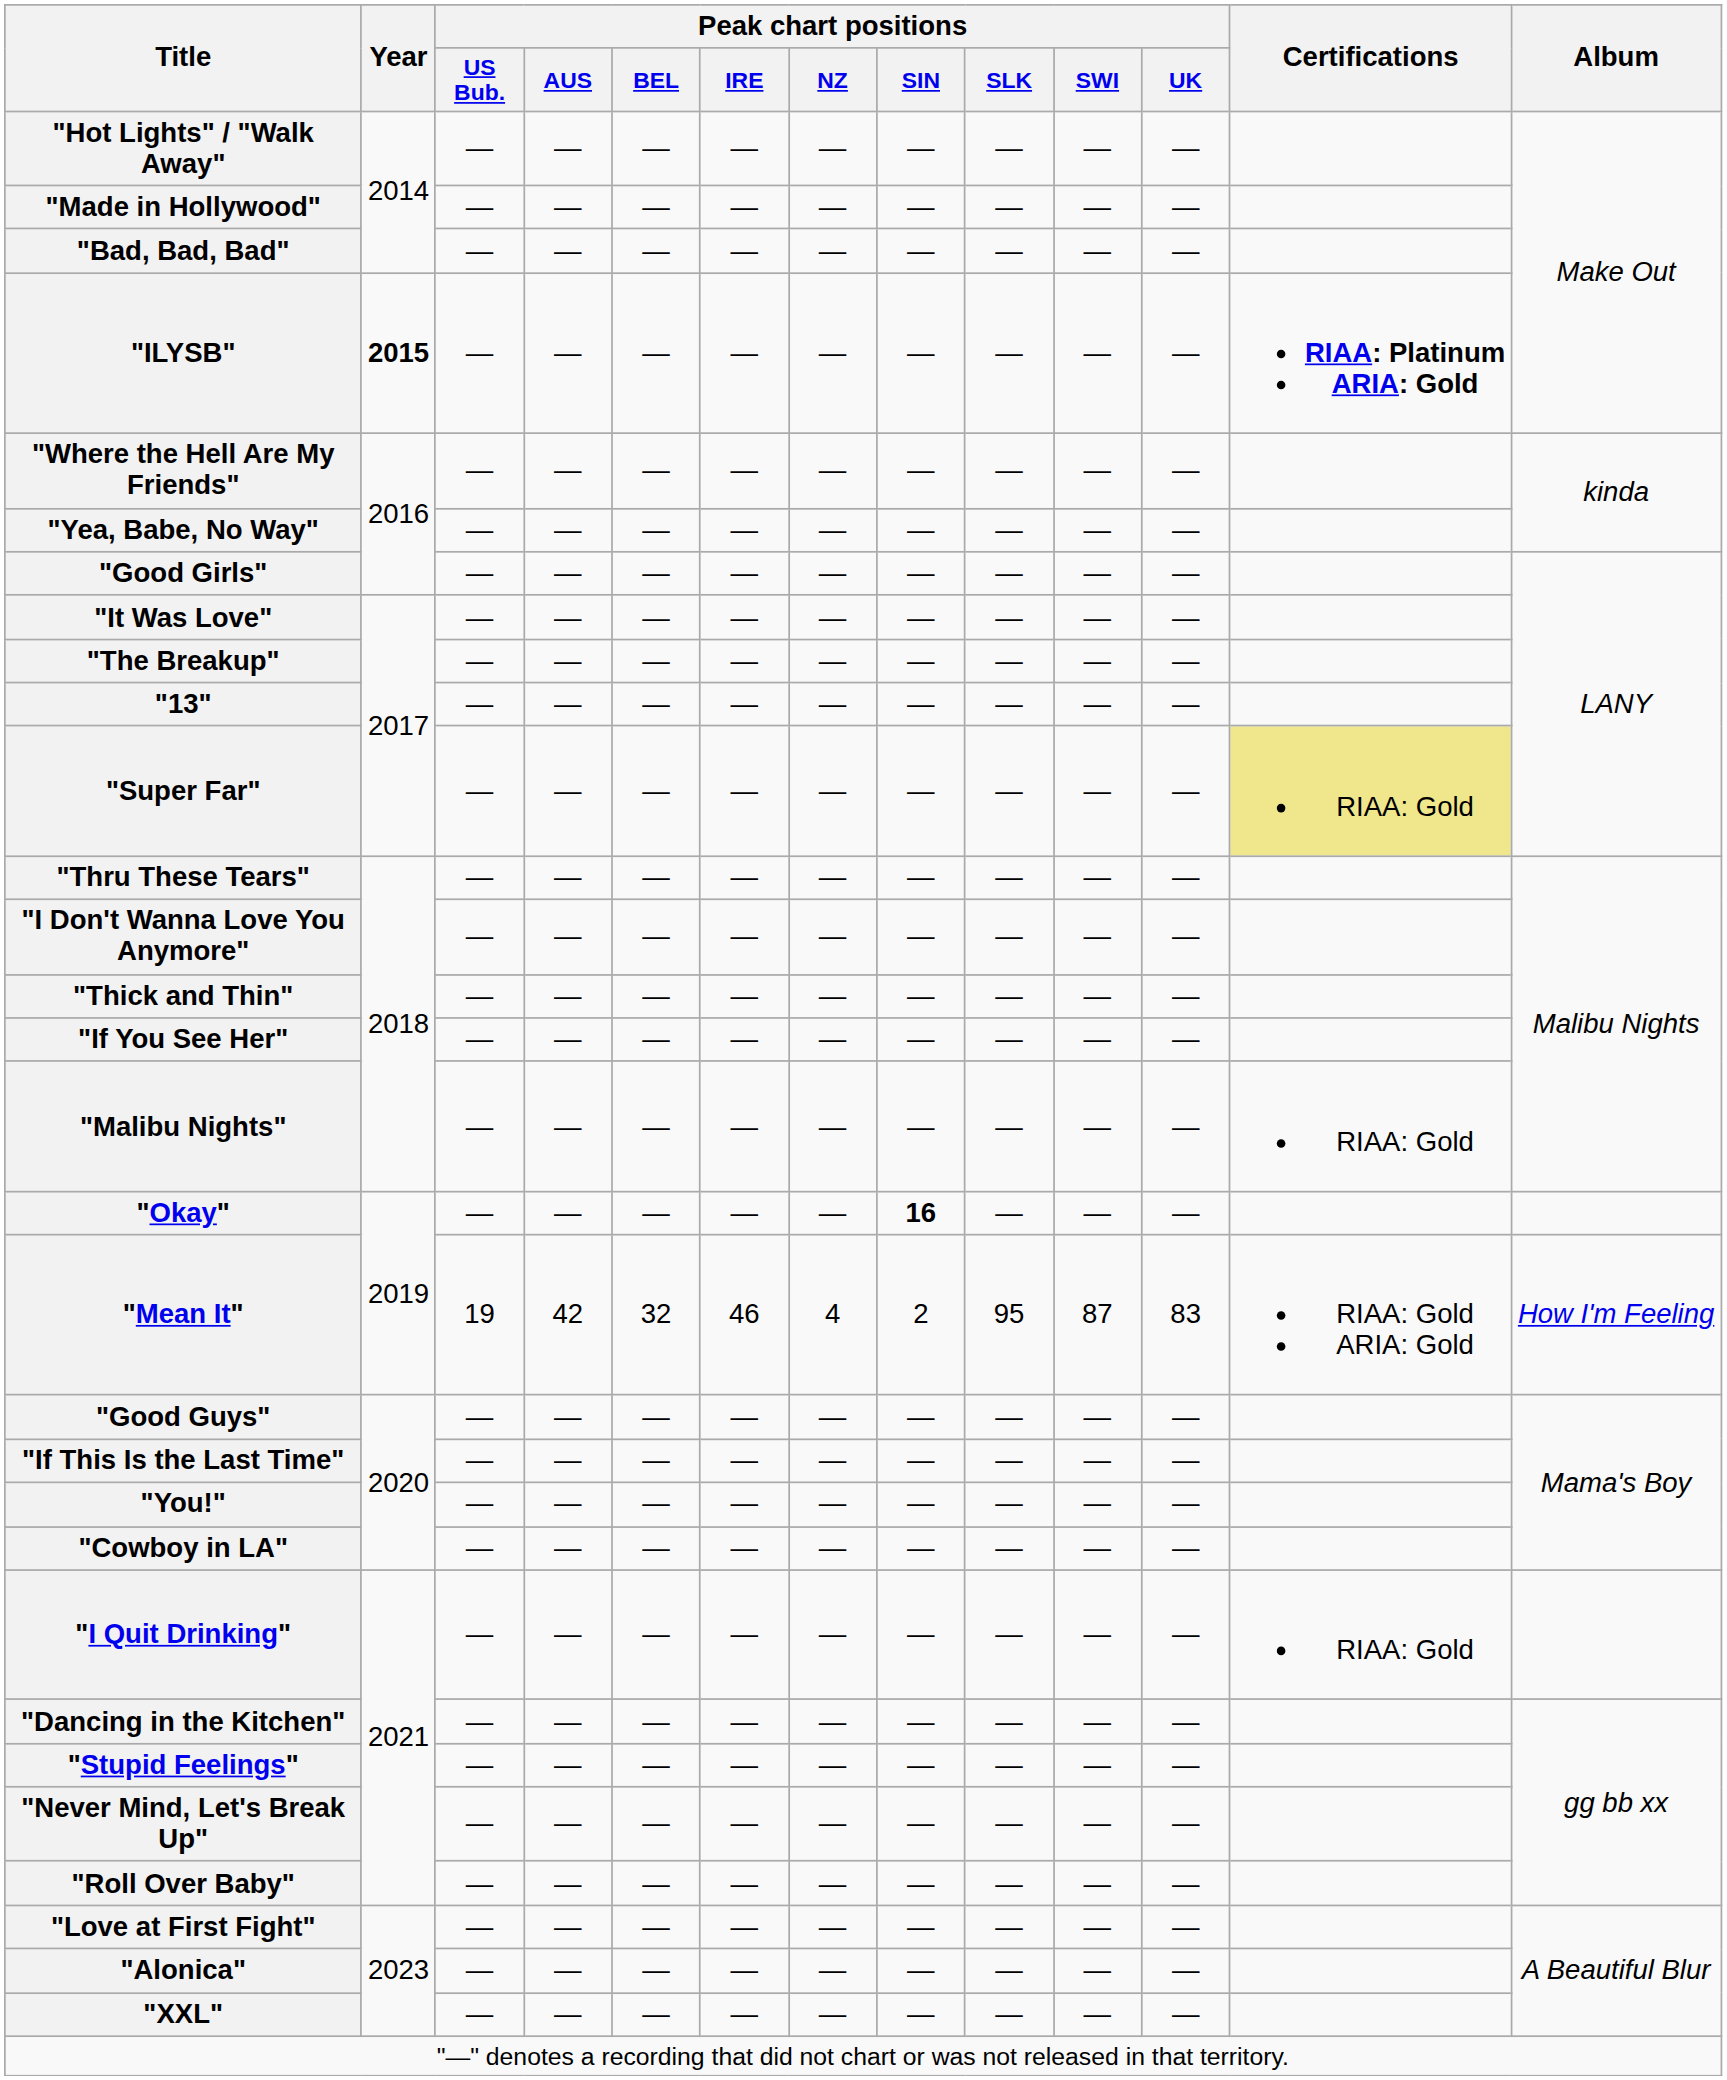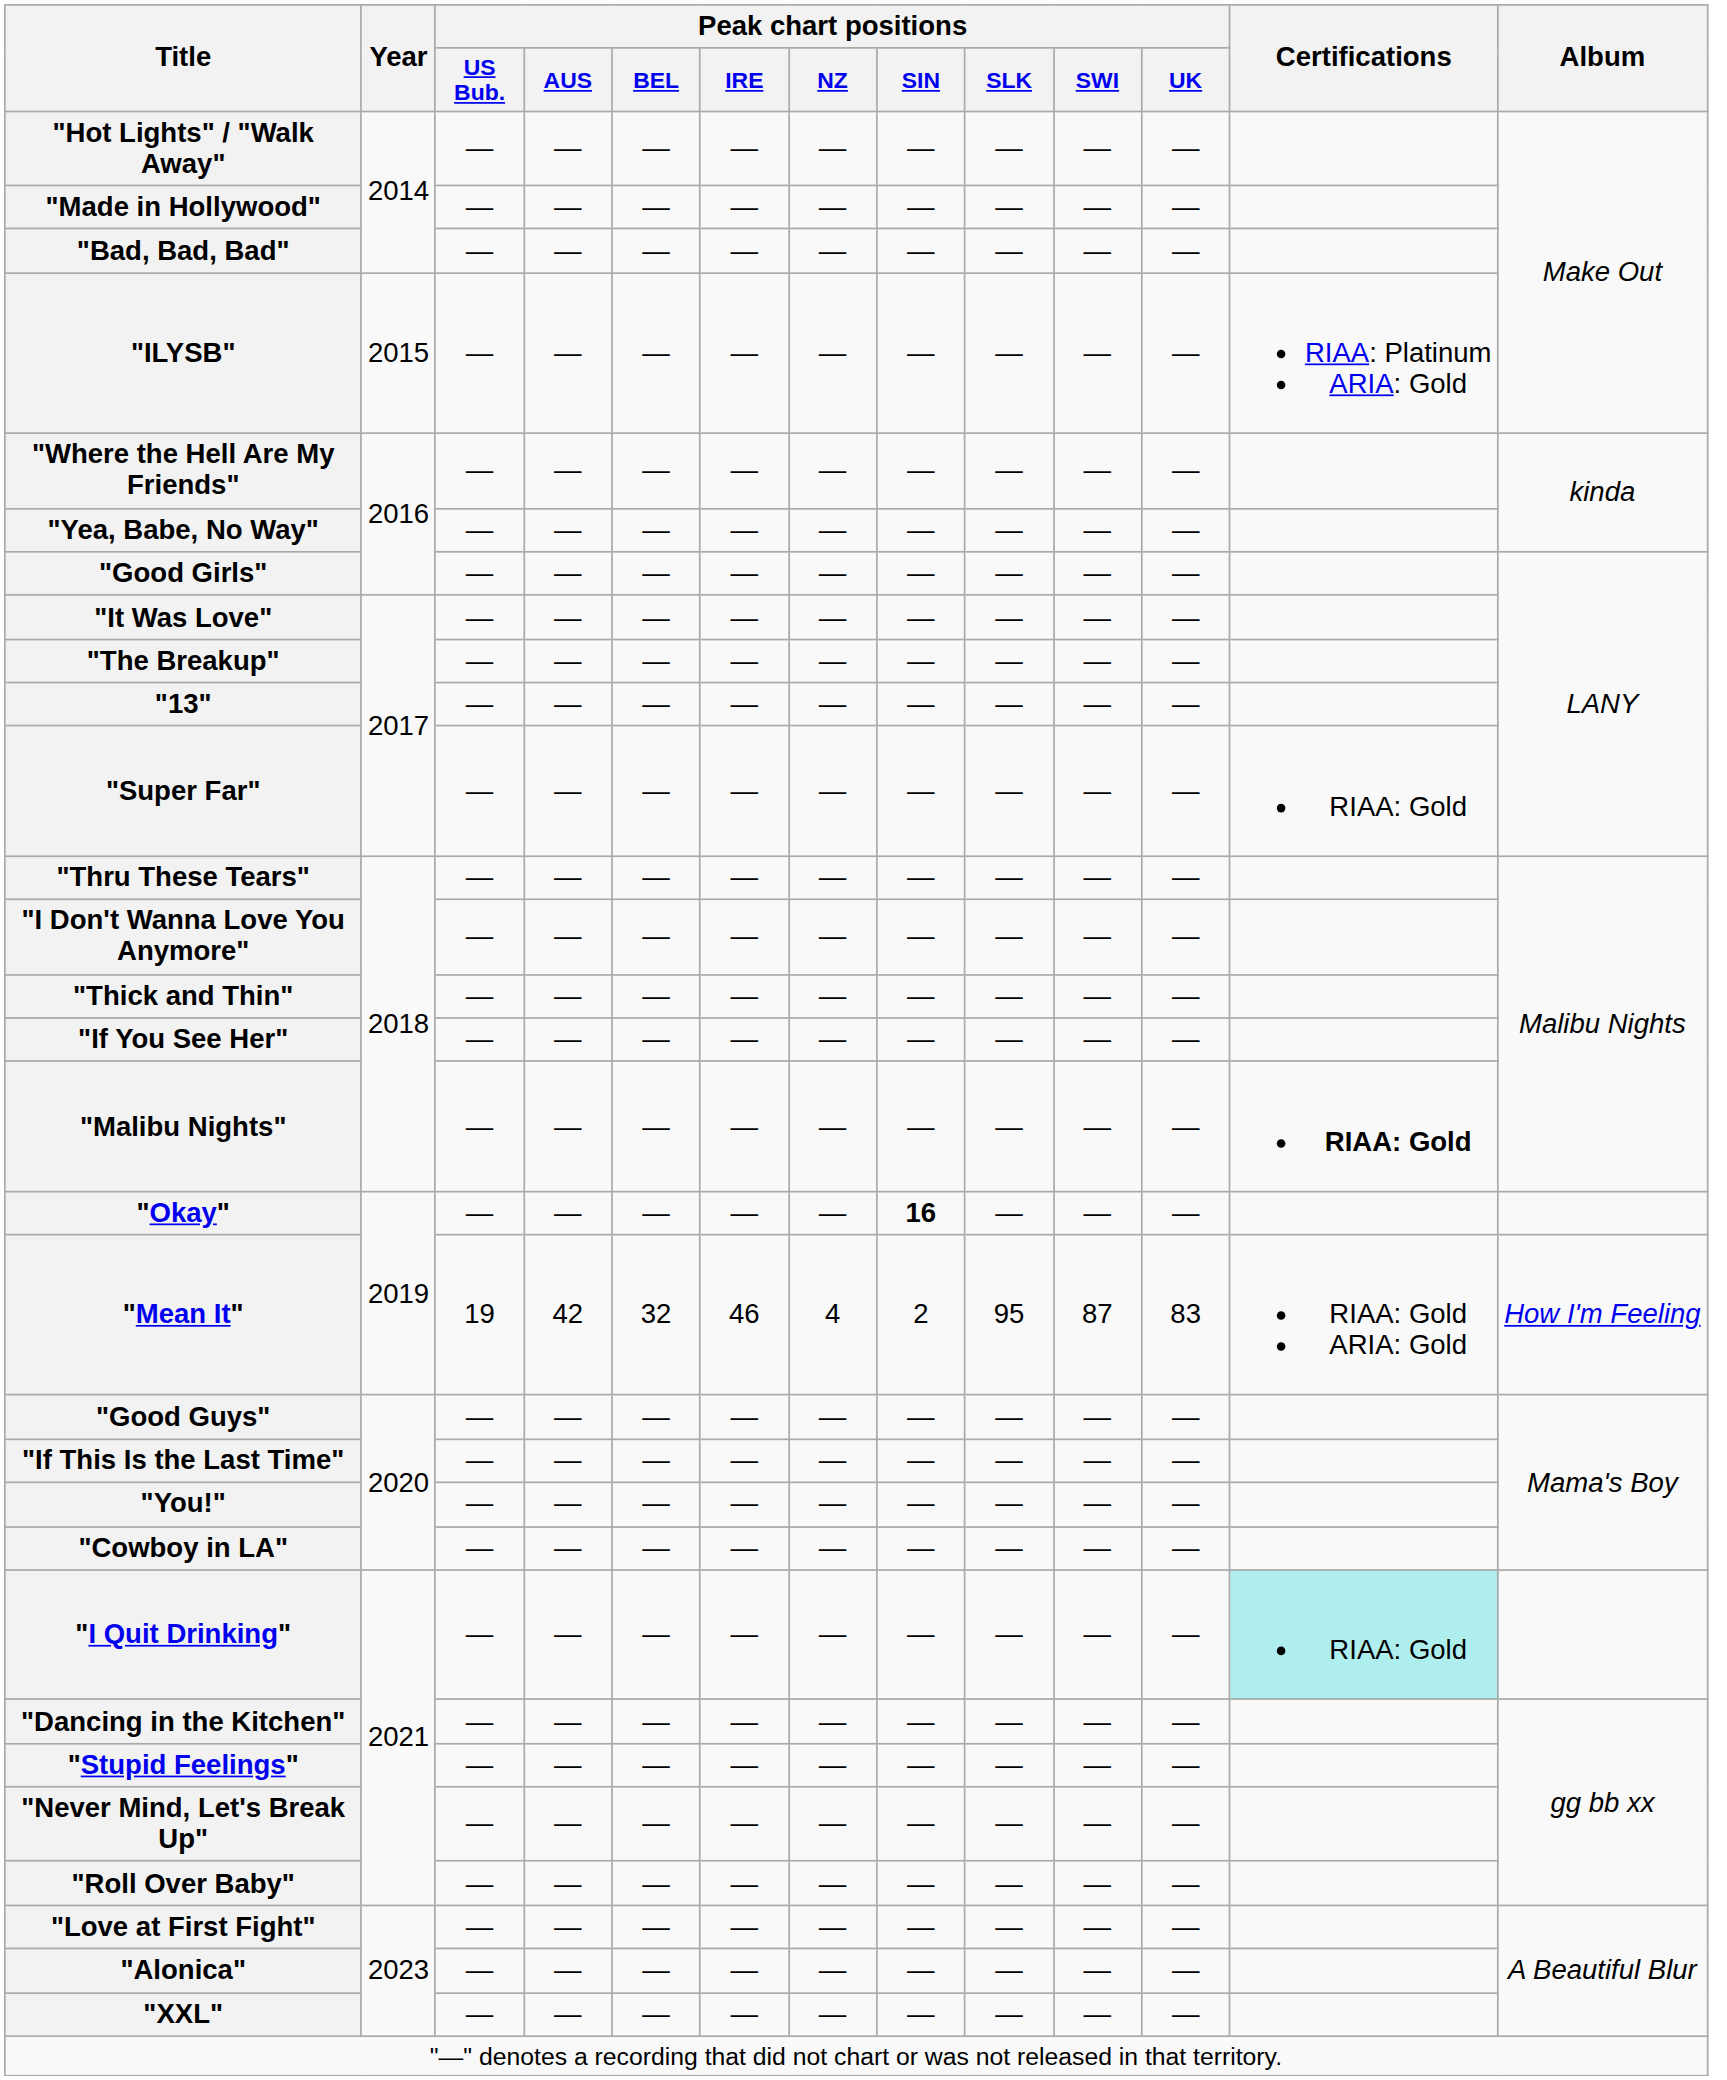"ILYSB" | Year: bold -> normal
"ILYSB" | Certifications: bold -> normal
"Super Far" | Certifications: khaki background -> no background
"Malibu Nights" | Certifications: normal -> bold
"I Quit Drinking" | Certifications: no background -> paleturquoise background
